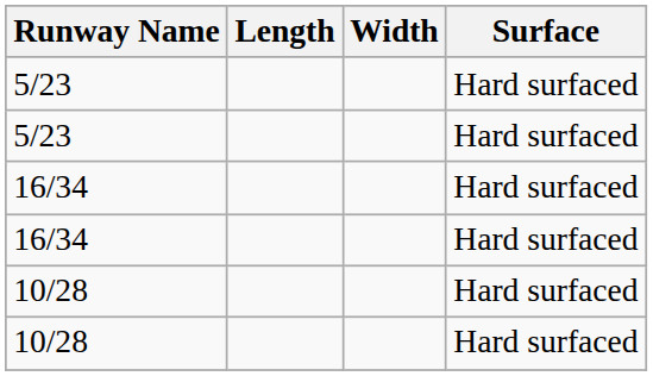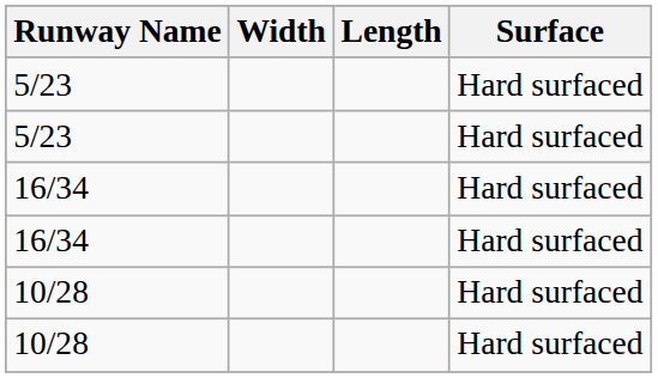columns swapped: Length <-> Width
